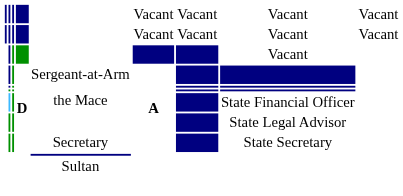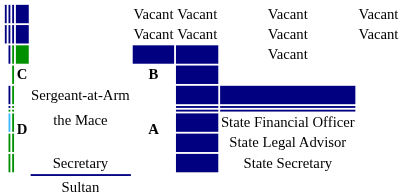+ row: C | B
